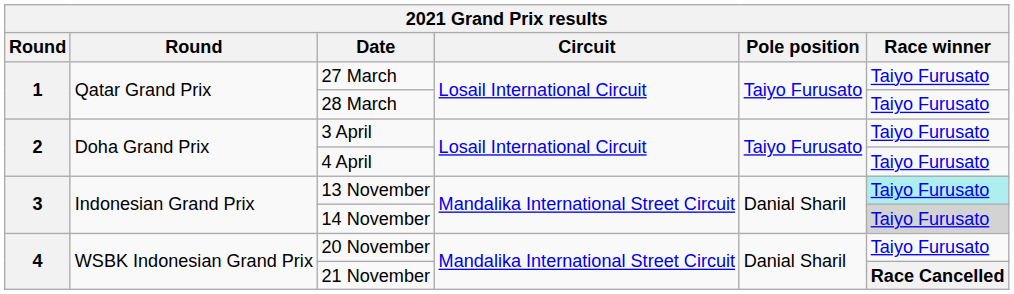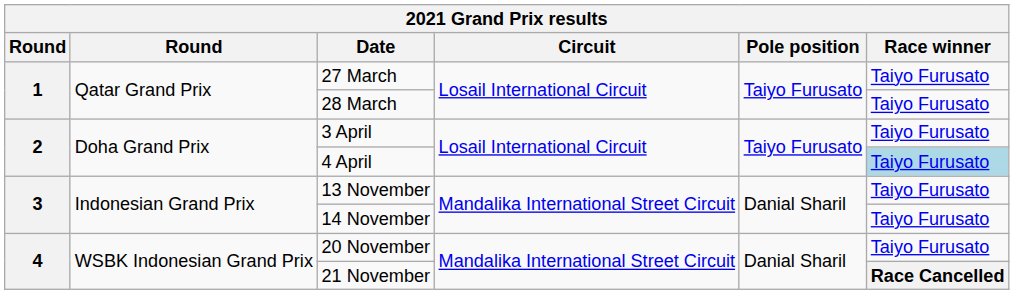4 April | Race winner: no background -> lightblue background
13 November | Race winner: paleturquoise background -> no background
14 November | Race winner: lightgrey background -> no background
